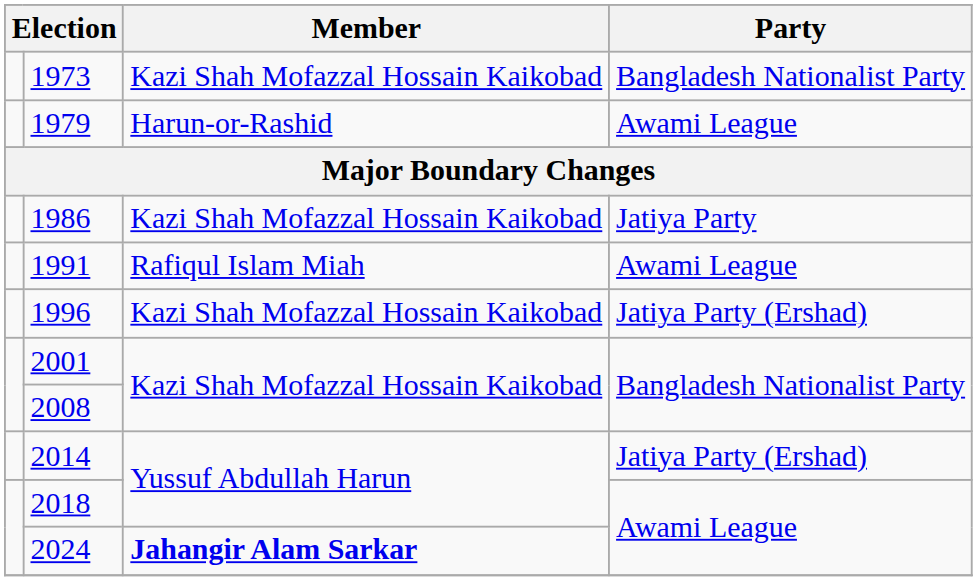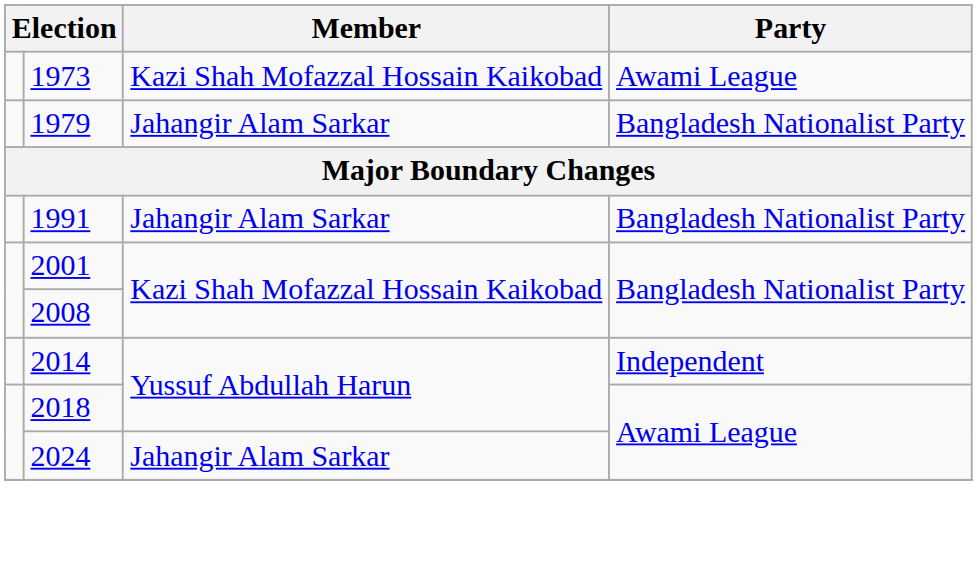1973 | Party: Bangladesh Nationalist Party -> Awami League
1979 | Member: Harun-or-Rashid -> Jahangir Alam Sarkar
1979 | Party: Awami League -> Bangladesh Nationalist Party
- row: 1986 | Kazi Shah Mofazzal Hossain Kaikobad | Jatiya Party
1991 | Member: Rafiqul Islam Miah -> Jahangir Alam Sarkar
1991 | Party: Awami League -> Bangladesh Nationalist Party
- row: 1996 | Kazi Shah Mofazzal Hossain Kaikobad | Jatiya Party (Ershad)
2014 | Party: Jatiya Party (Ershad) -> Independent
2024 | Member: bold -> normal
